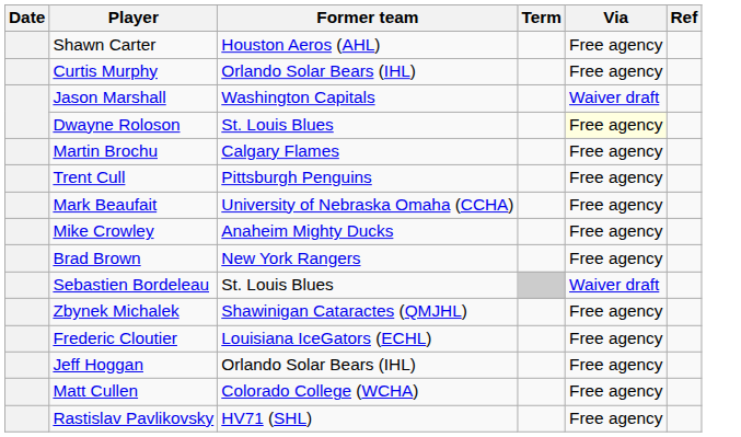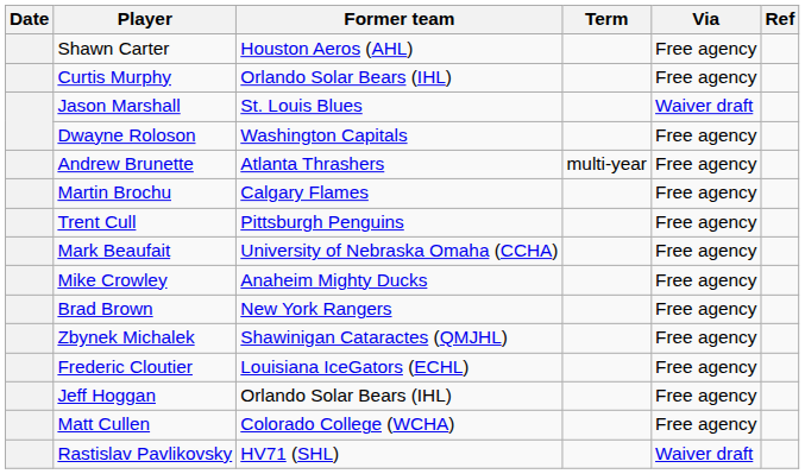Jason Marshall | Former team: Washington Capitals -> St. Louis Blues
Dwayne Roloson | Former team: St. Louis Blues -> Washington Capitals
Dwayne Roloson | Via: lightyellow background -> no background
+ row: Andrew Brunette | Atlanta Thrashers | multi-year | Free agency
- row: Sebastien Bordeleau | St. Louis Blues | Waiver draft
Rastislav Pavlikovsky | Via: Free agency -> Waiver draft
